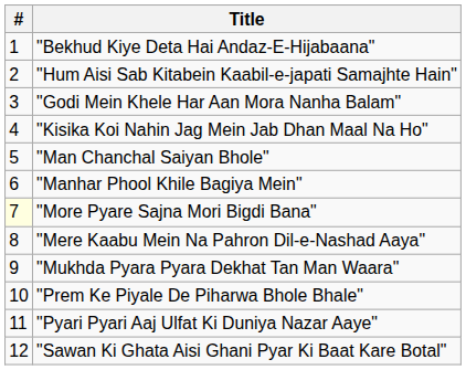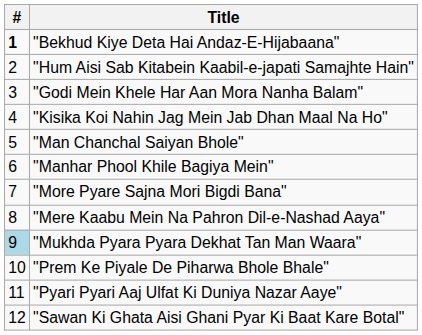"Bekhud Kiye Deta Hai Andaz-E-Hijabaana" | #: normal -> bold
"More Pyare Sajna Mori Bigdi Bana" | #: lightyellow background -> no background
"Mukhda Pyara Pyara Dekhat Tan Man Waara" | #: no background -> lightblue background
